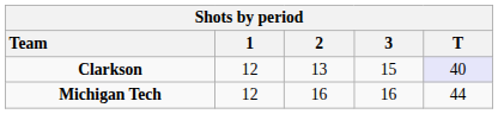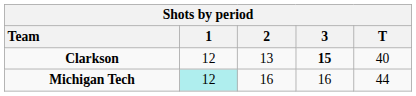Clarkson | 3: normal -> bold
Clarkson | T: lavender background -> no background
Michigan Tech | 1: no background -> paleturquoise background
